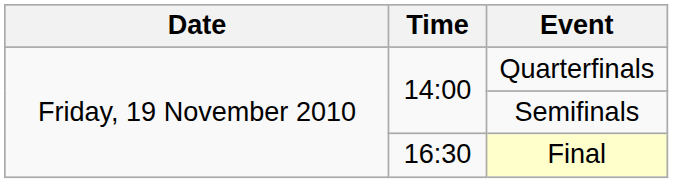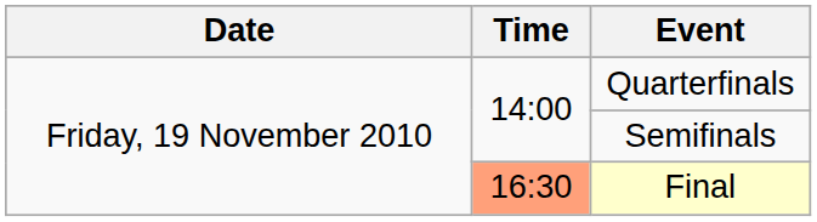Final | Time: no background -> lightsalmon background
